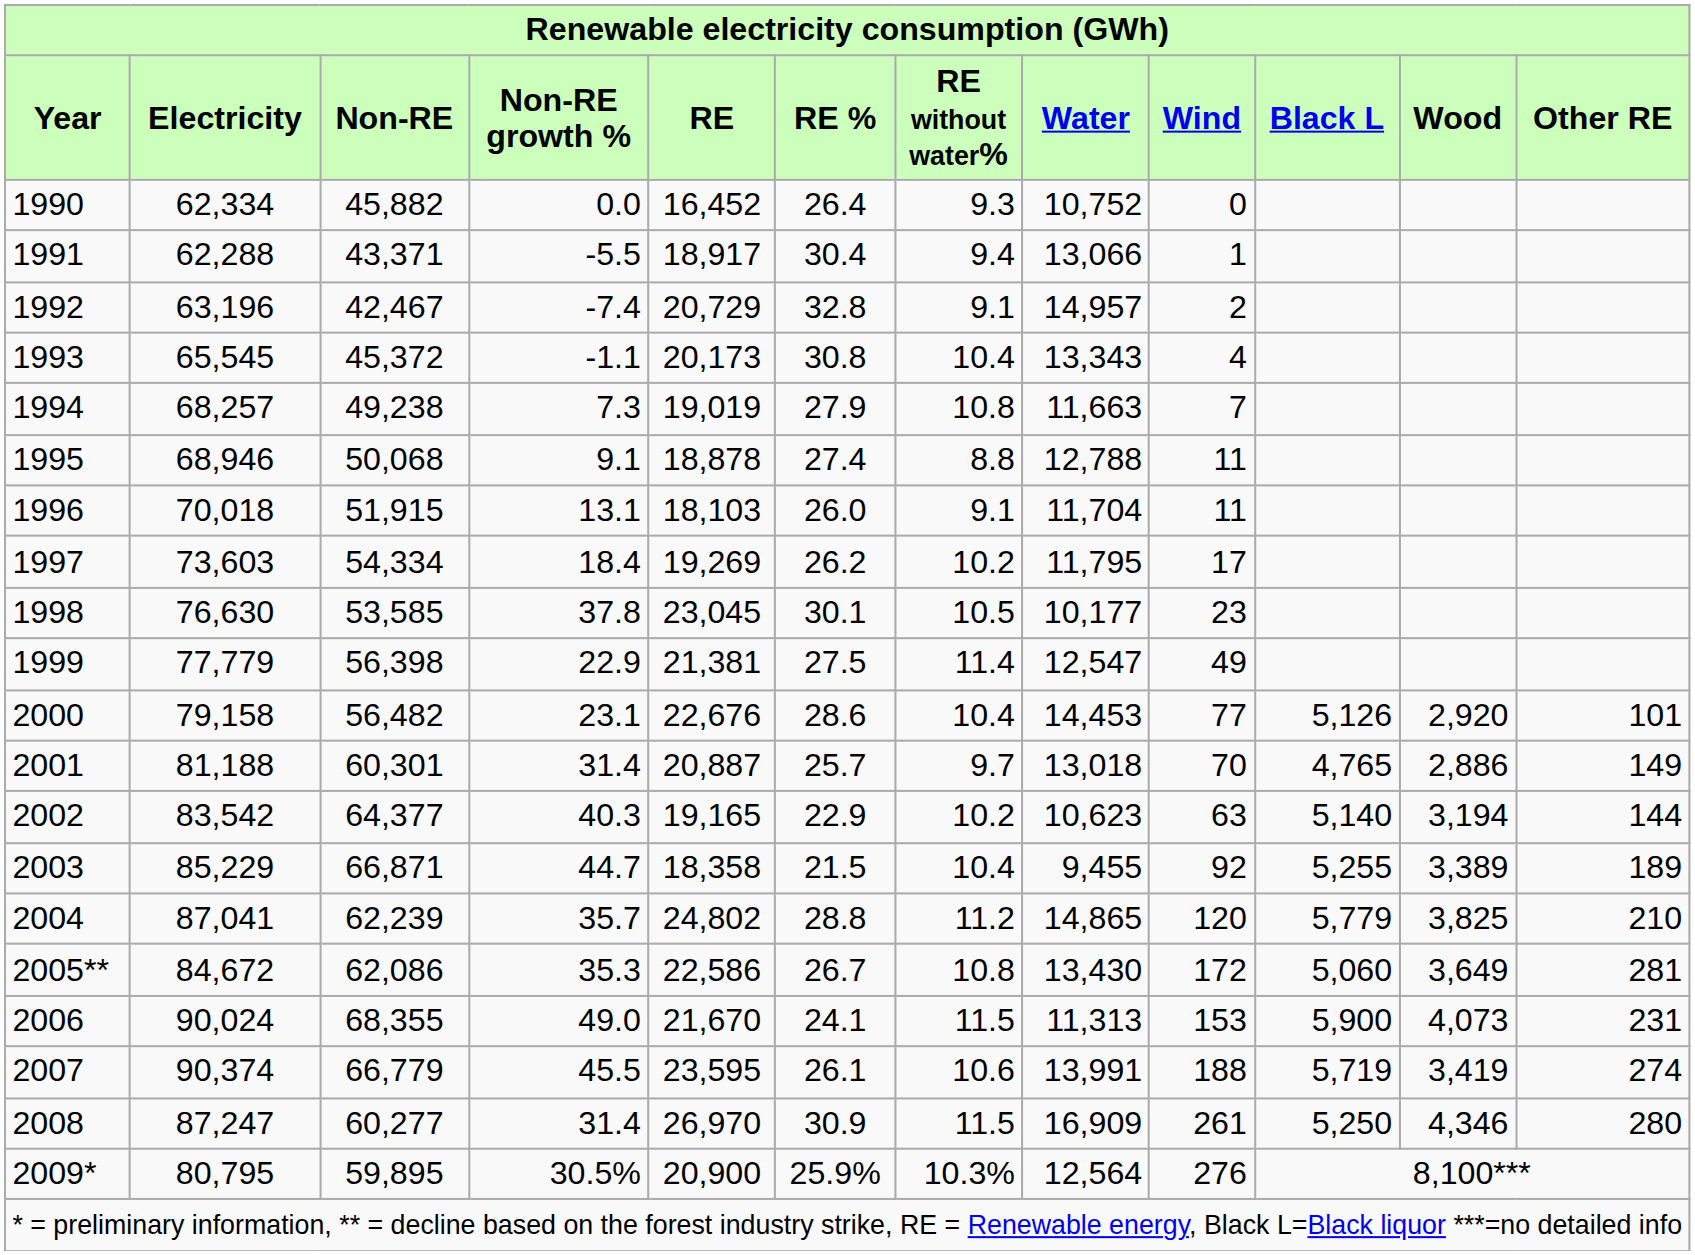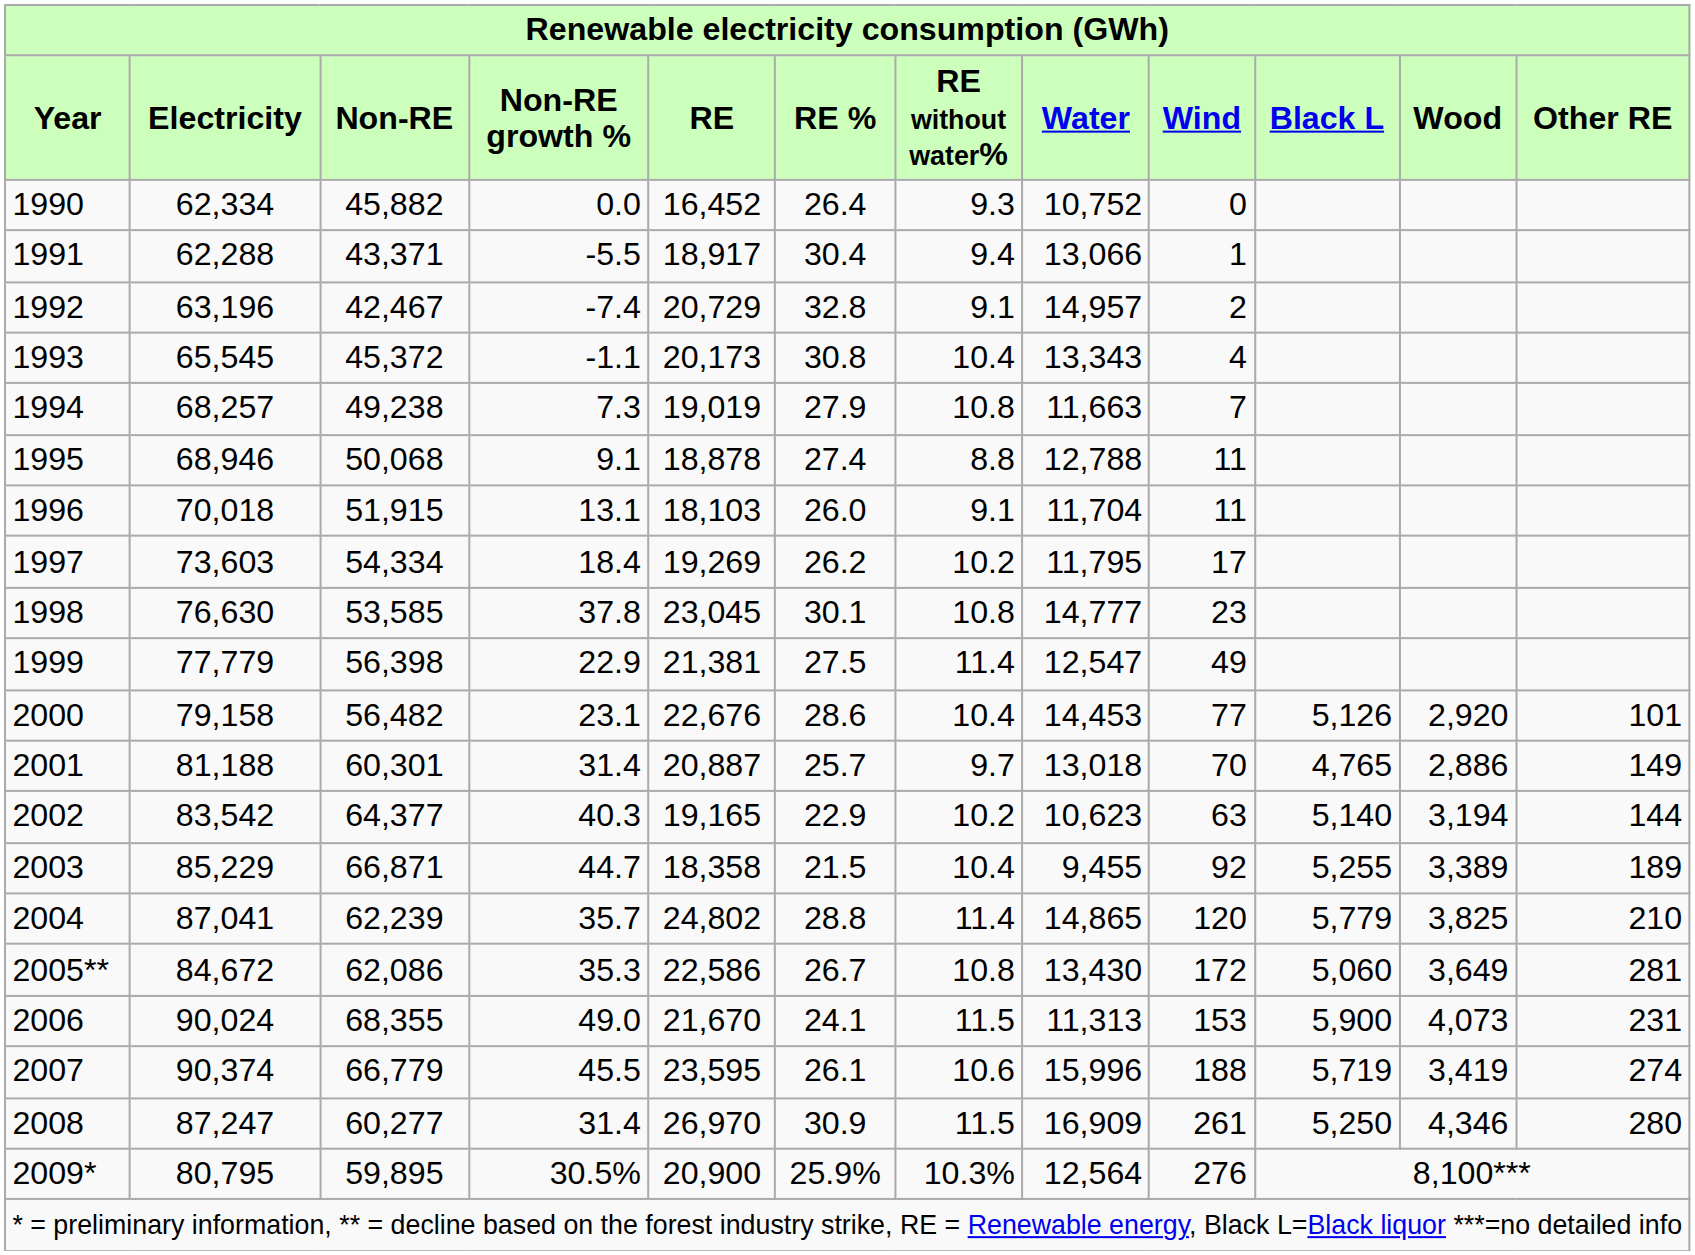1998 | RE without water%: 10.5 -> 10.8
1998 | Water: 10,177 -> 14,777
2004 | RE without water%: 11.2 -> 11.4
2007 | Water: 13,991 -> 15,996
